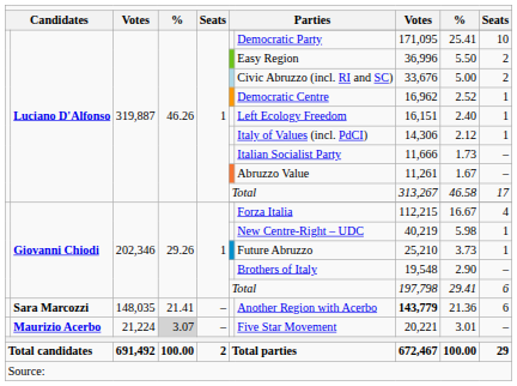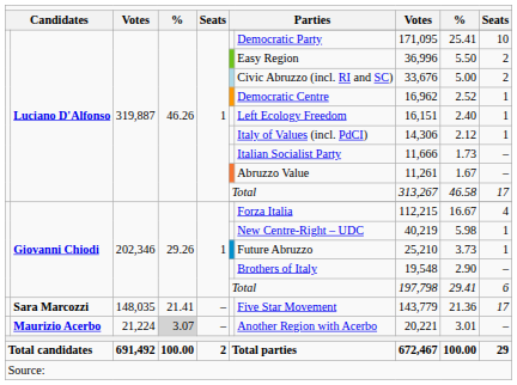Sara Marcozzi | column 7: Another Region with Acerbo -> Five Star Movement
Sara Marcozzi | column 8: bold -> normal
Sara Marcozzi | column 10: 6 -> 17
Maurizio Acerbo | column 7: Five Star Movement -> Another Region with Acerbo
